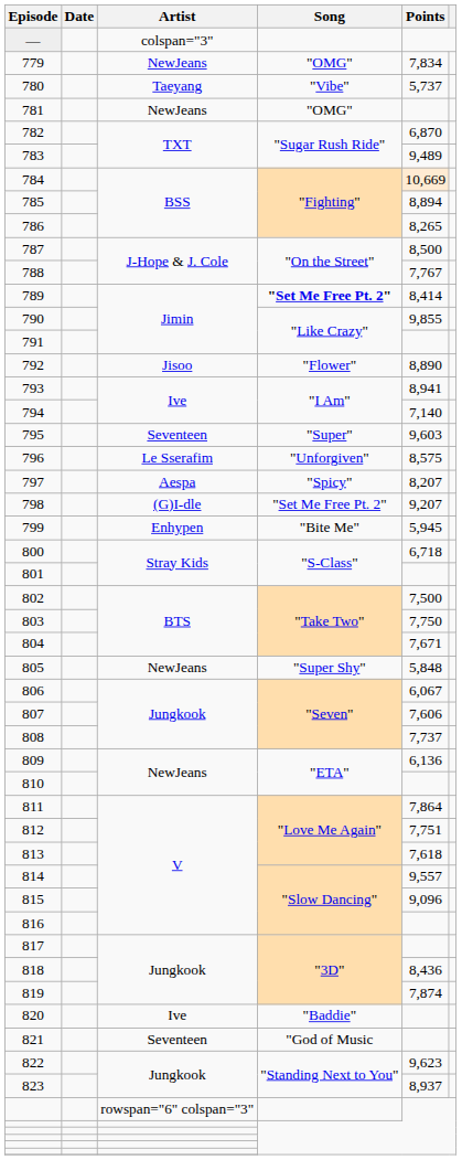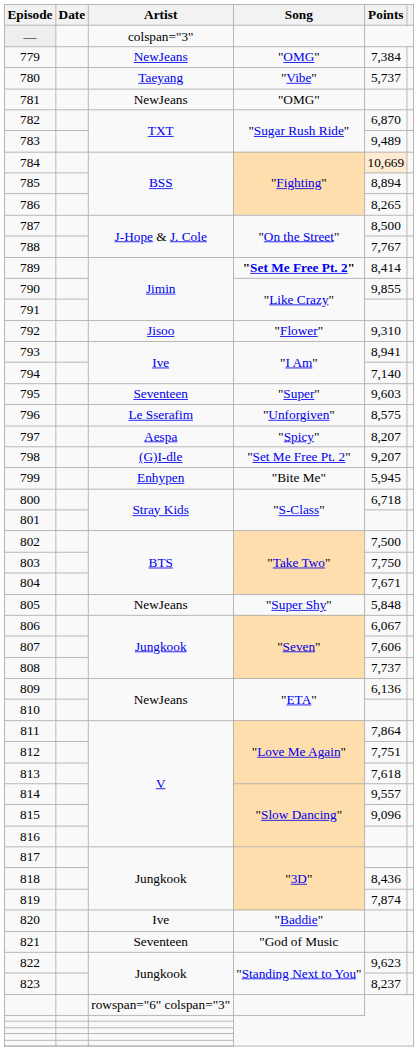779 | Points: 7,834 -> 7,384
792 | Points: 8,890 -> 9,310
823 | Points: 8,937 -> 8,237
